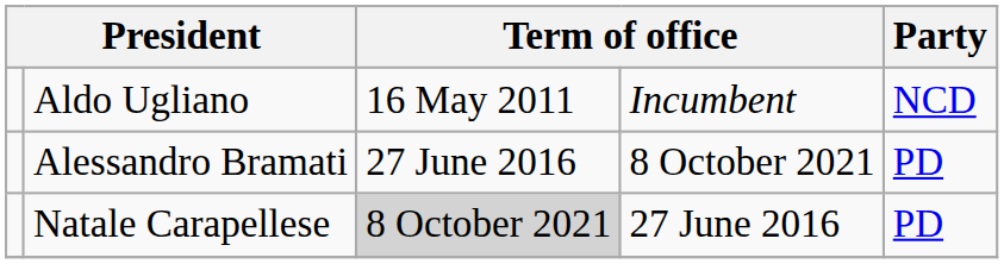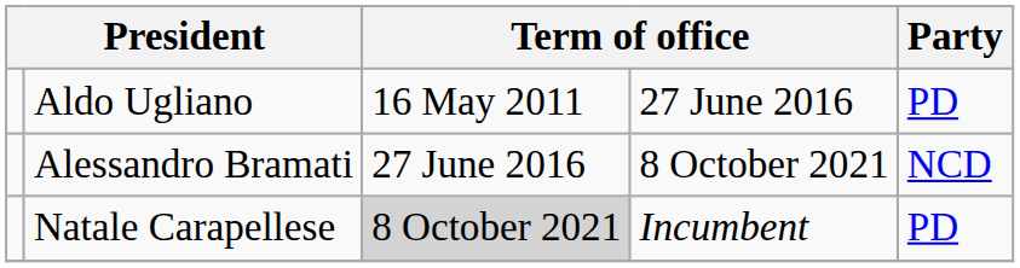Aldo Ugliano | column 4: Incumbent -> 27 June 2016
Aldo Ugliano | Party: NCD -> PD
Alessandro Bramati | Party: PD -> NCD
Natale Carapellese | column 4: 27 June 2016 -> Incumbent
